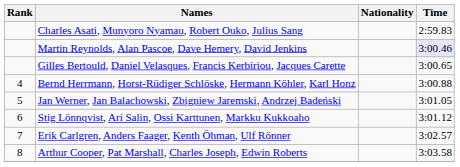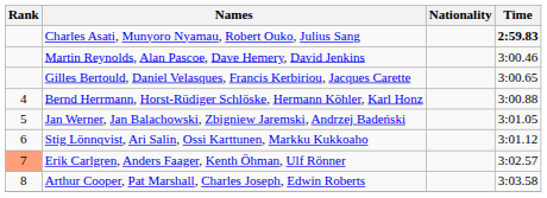Charles Asati, Munyoro Nyamau, Robert Ouko, Julius Sang | Time: normal -> bold
Martin Reynolds, Alan Pascoe, Dave Hemery, David Jenkins | Time: lavender background -> no background
Erik Carlgren, Anders Faager, Kenth Öhman, Ulf Rönner | Rank: no background -> lightsalmon background
